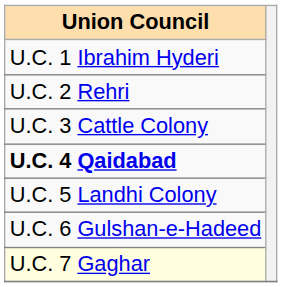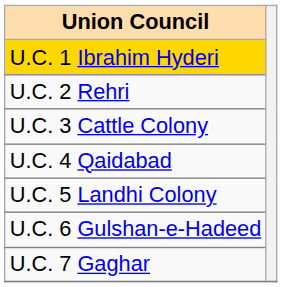U.C. 1 Ibrahim Hyderi | Union Council: no background -> gold background
U.C. 4 Qaidabad | Union Council: bold -> normal
U.C. 7 Gaghar | Union Council: lightyellow background -> no background
